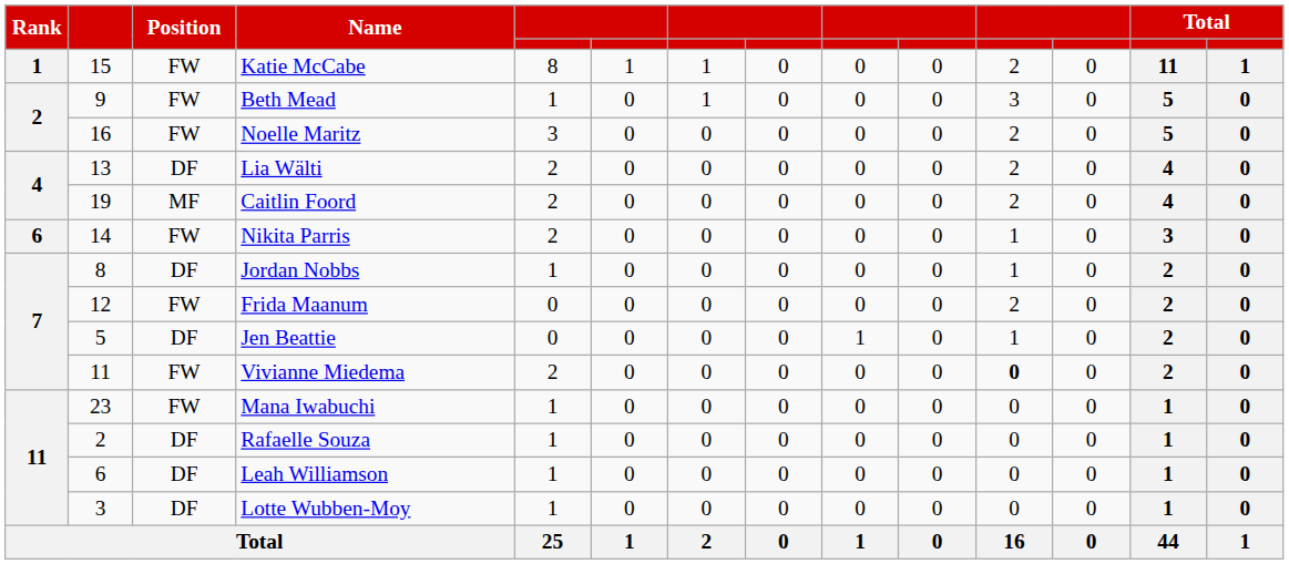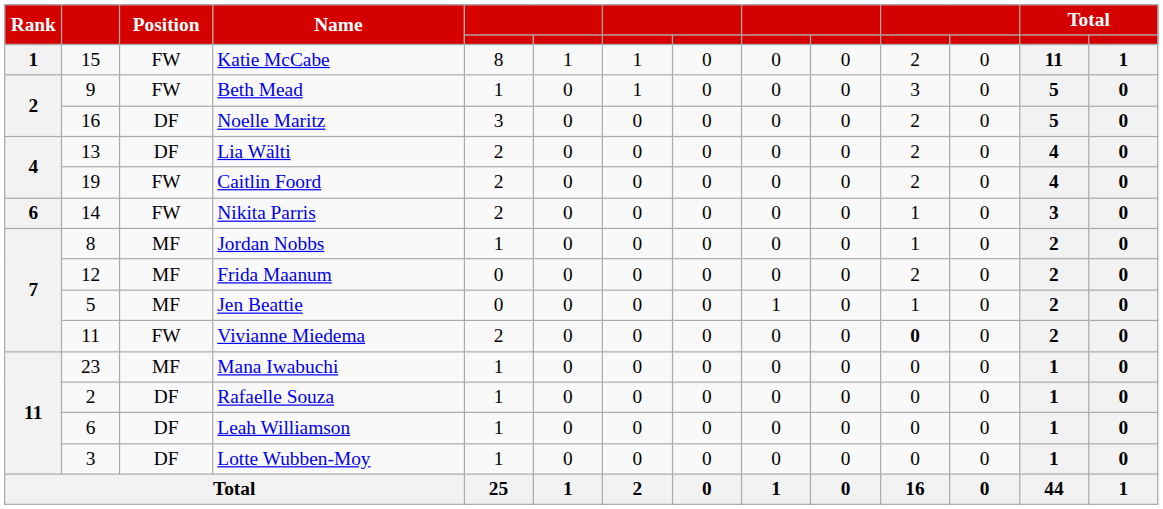Noelle Maritz | Position: FW -> DF
Caitlin Foord | Position: MF -> FW
Jordan Nobbs | Position: DF -> MF
Frida Maanum | Position: FW -> MF
Jen Beattie | Position: DF -> MF
Mana Iwabuchi | Position: FW -> MF
